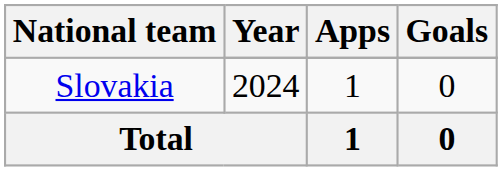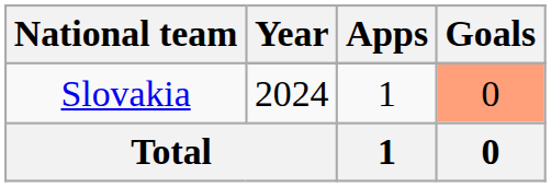2024 | Goals: no background -> lightsalmon background
